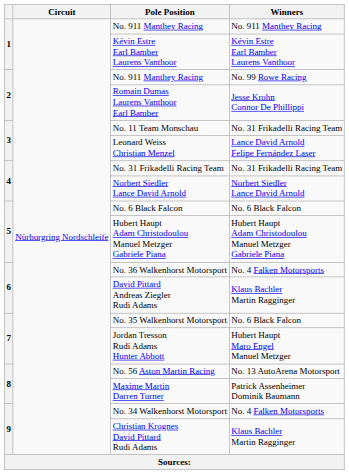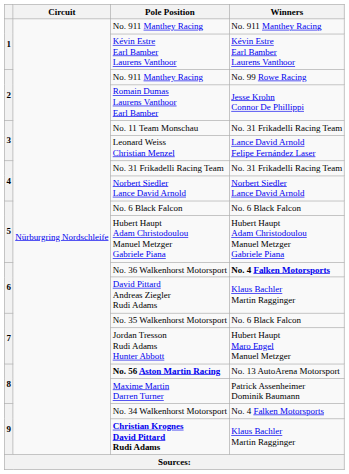No. 36 Walkenhorst Motorsport | Winners: normal -> bold
No. 56 Aston Martin Racing | Pole Position: normal -> bold
Christian Krognes David Pittard Rudi Adams | Pole Position: normal -> bold
